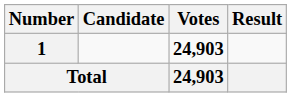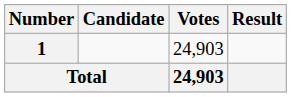1 | Votes: bold -> normal
